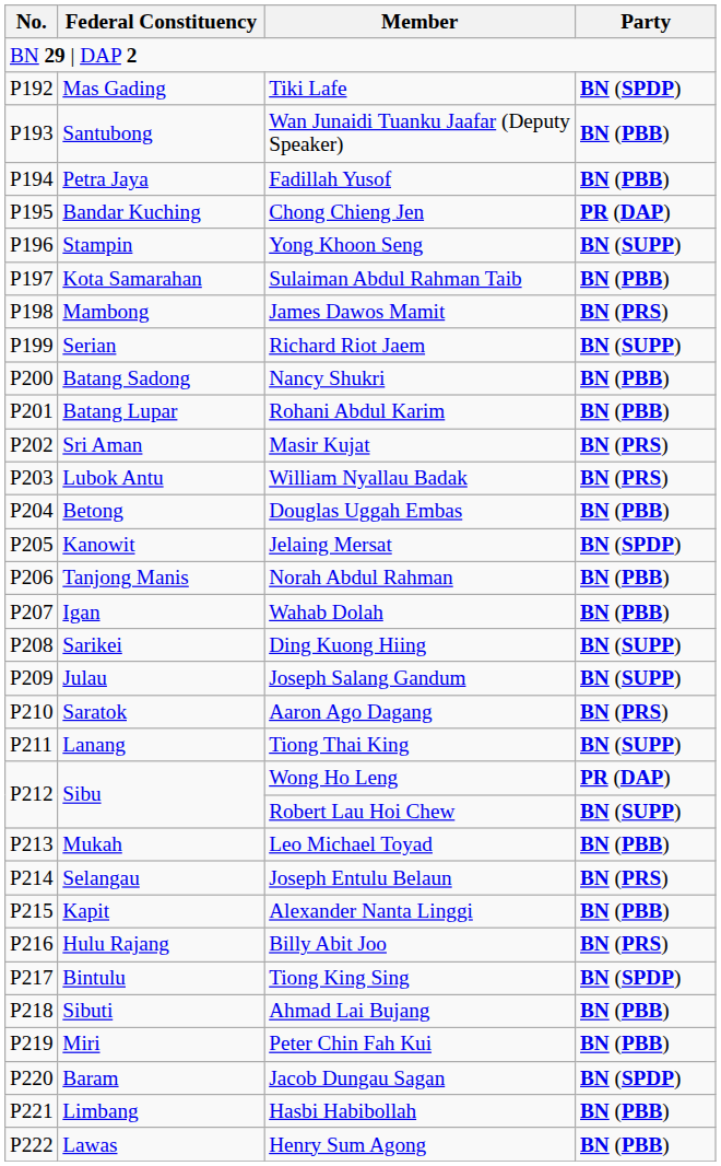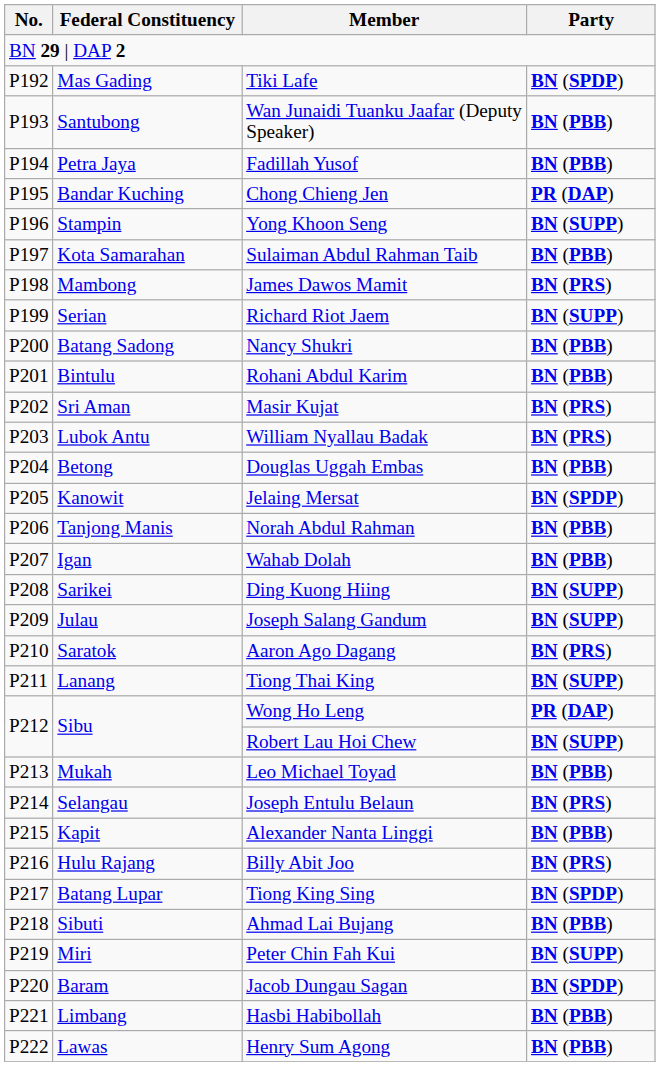Rohani Abdul Karim | Federal Constituency: Batang Lupar -> Bintulu
Tiong King Sing | Federal Constituency: Bintulu -> Batang Lupar
Peter Chin Fah Kui | Party: BN (PBB) -> BN (SUPP)
